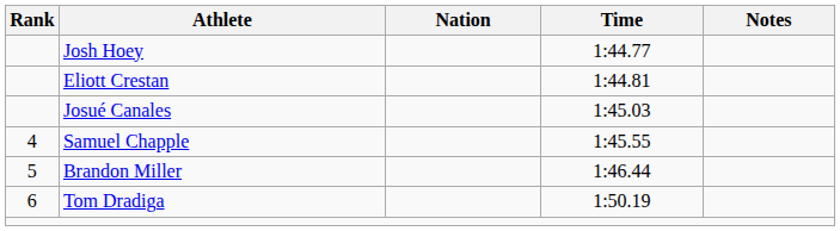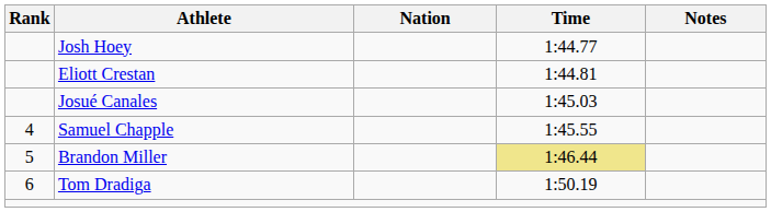Brandon Miller | Time: no background -> khaki background
